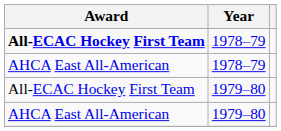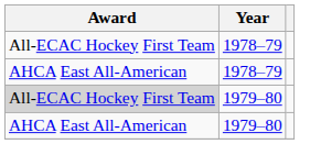row 2 | Award: bold -> normal
row 4 | Award: no background -> lightgrey background
